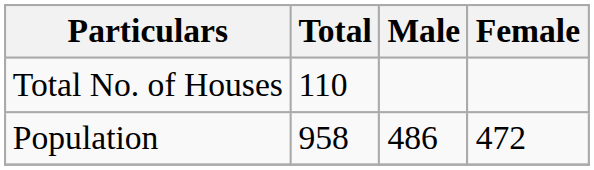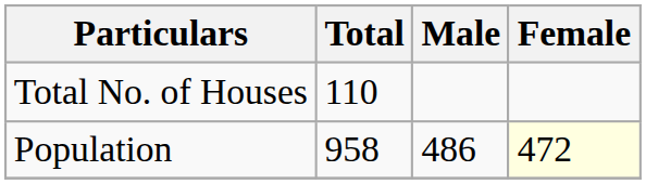Population | Female: no background -> lightyellow background
